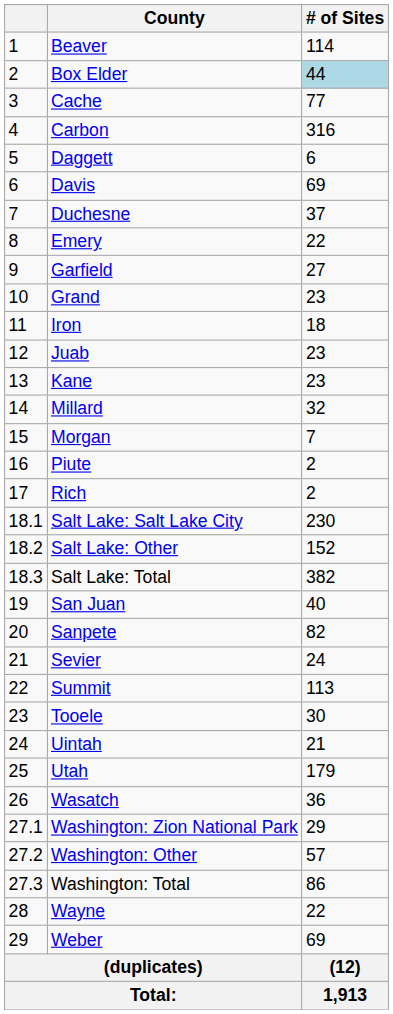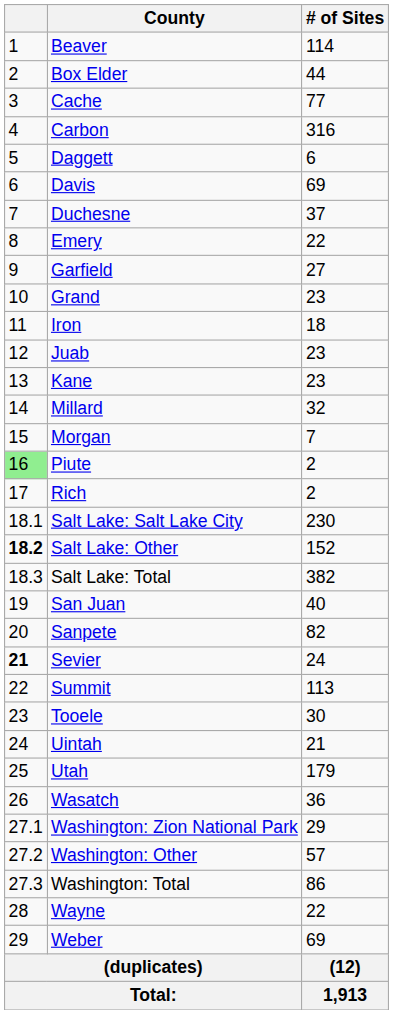Box Elder | # of Sites: lightblue background -> no background
Piute | column 1: no background -> lightgreen background
Salt Lake: Other | column 1: normal -> bold
Sevier | column 1: normal -> bold
